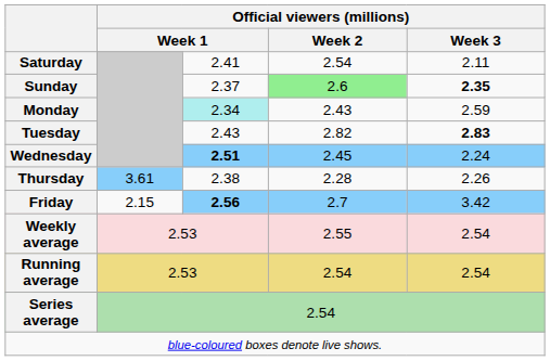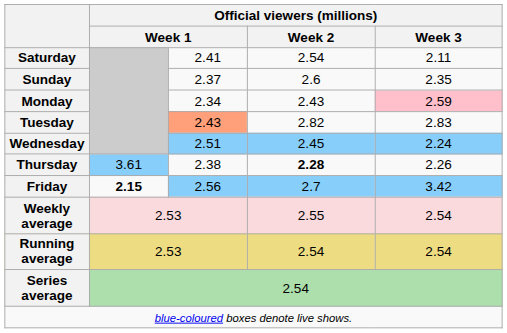Sunday | Official viewers (millions) / Week 2: lightgreen background -> no background
Sunday | Official viewers (millions) / Week 3: bold -> normal
Monday | column 3: paleturquoise background -> no background
Monday | Official viewers (millions) / Week 3: no background -> pink background
Tuesday | column 3: no background -> lightsalmon background
Tuesday | Official viewers (millions) / Week 3: bold -> normal
Wednesday | column 3: bold -> normal
Thursday | Official viewers (millions) / Week 2: normal -> bold
Friday | column 2: normal -> bold
Friday | column 3: bold -> normal
